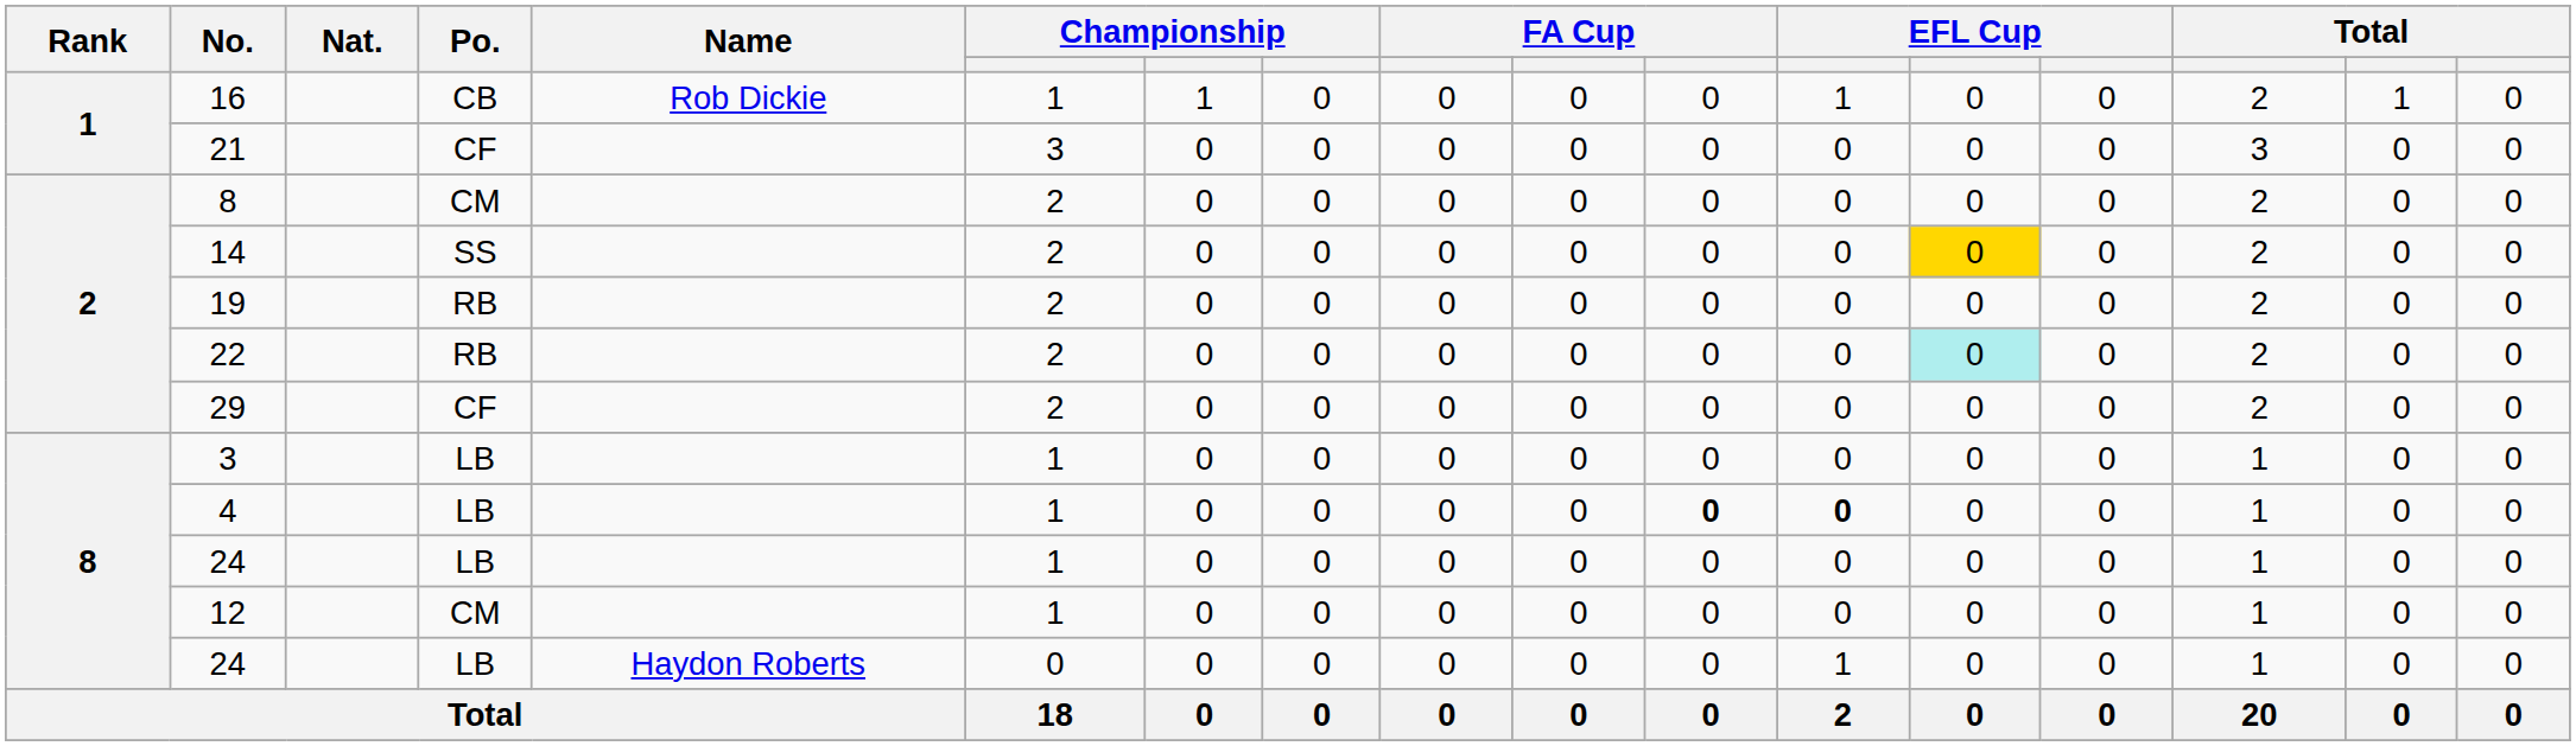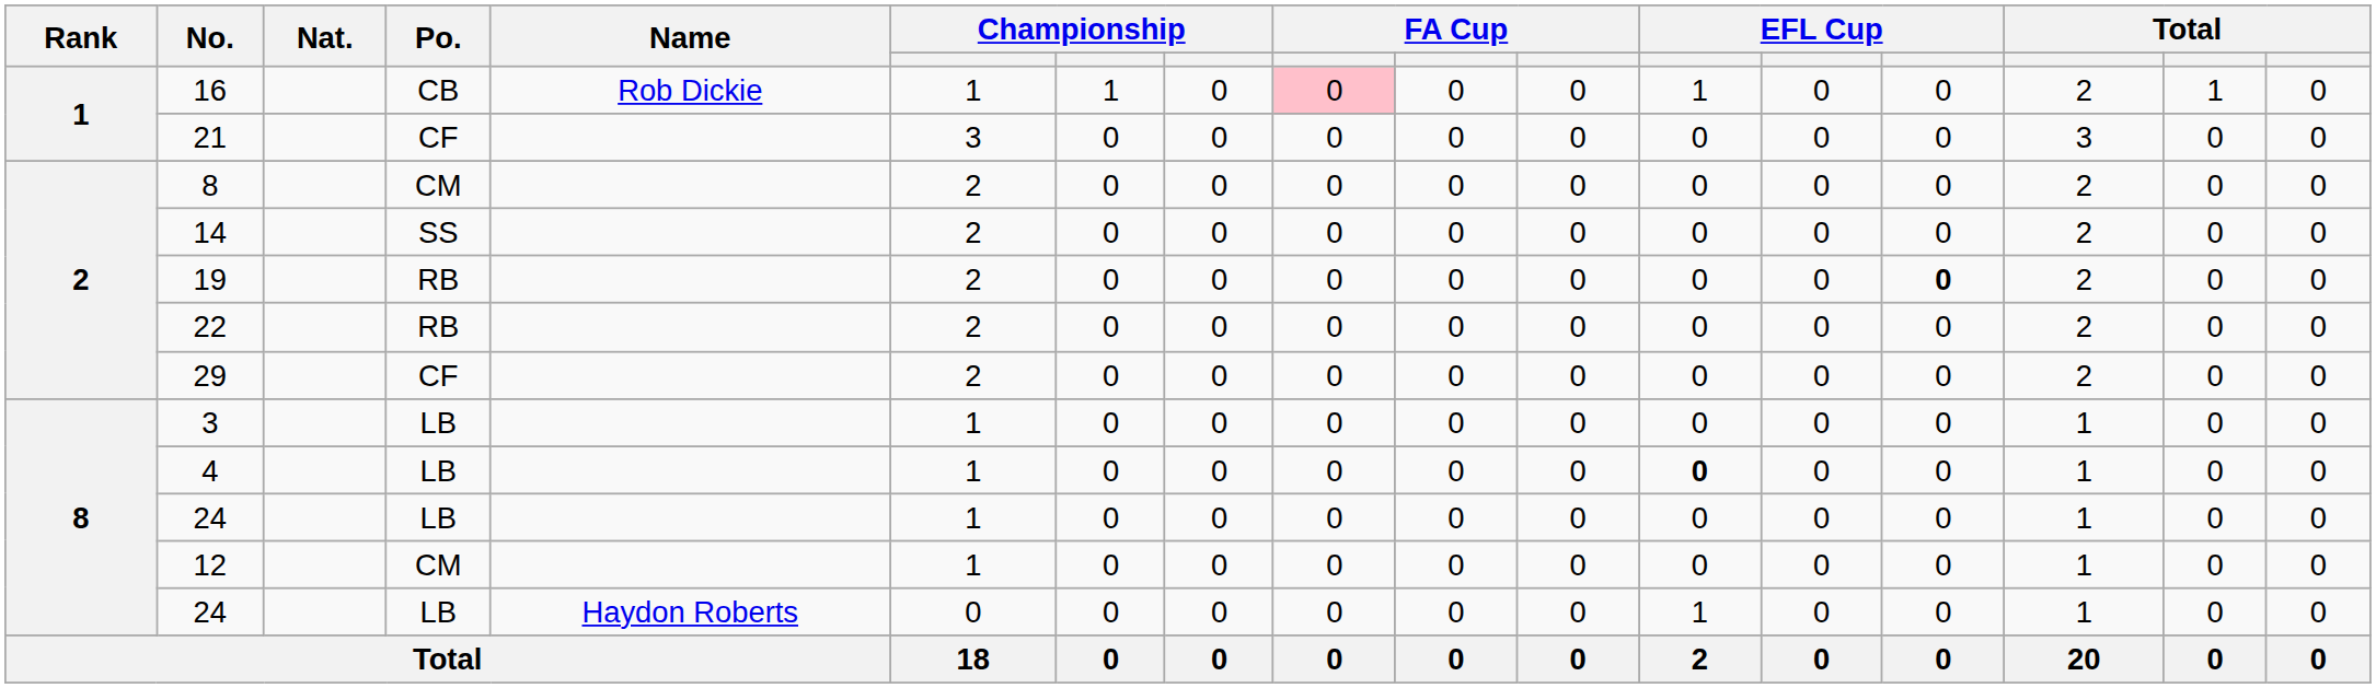16 | column 9: no background -> pink background
14 | column 13: gold background -> no background
19 | column 14: normal -> bold
22 | column 13: paleturquoise background -> no background
4 | column 11: bold -> normal
